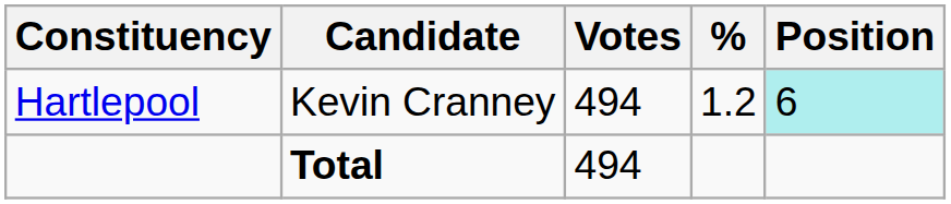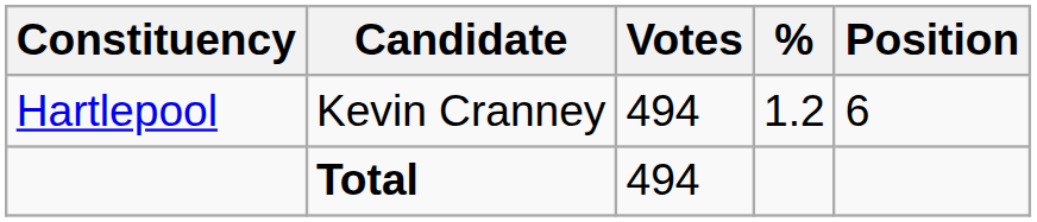Hartlepool | Position: paleturquoise background -> no background
